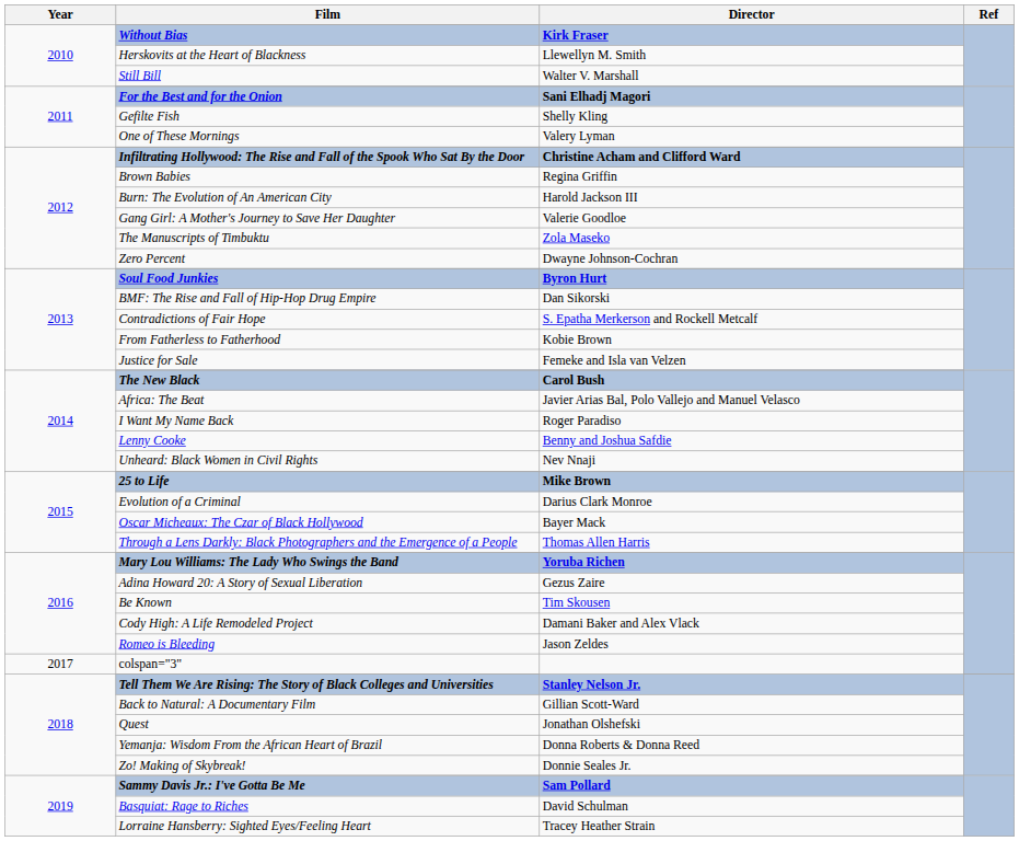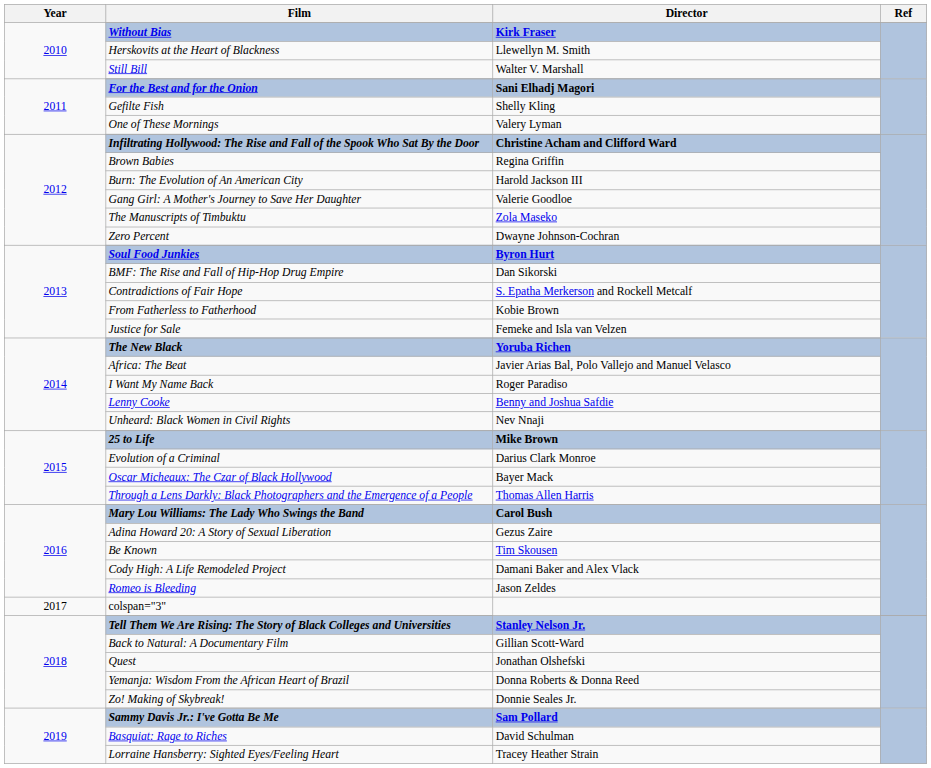The New Black | Director: Carol Bush -> Yoruba Richen
Mary Lou Williams: The Lady Who Swings the Band | Director: Yoruba Richen -> Carol Bush
